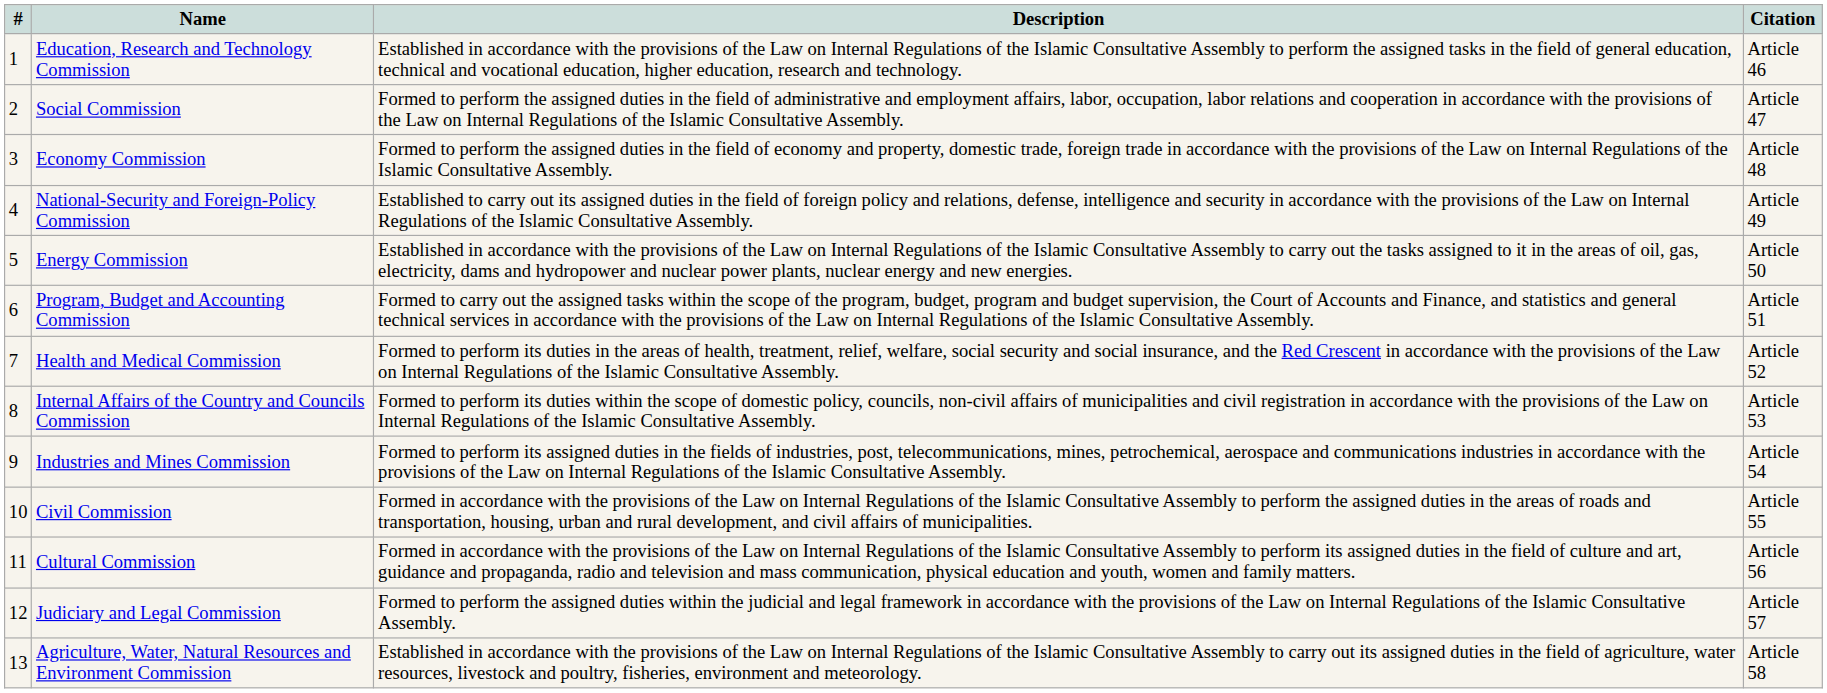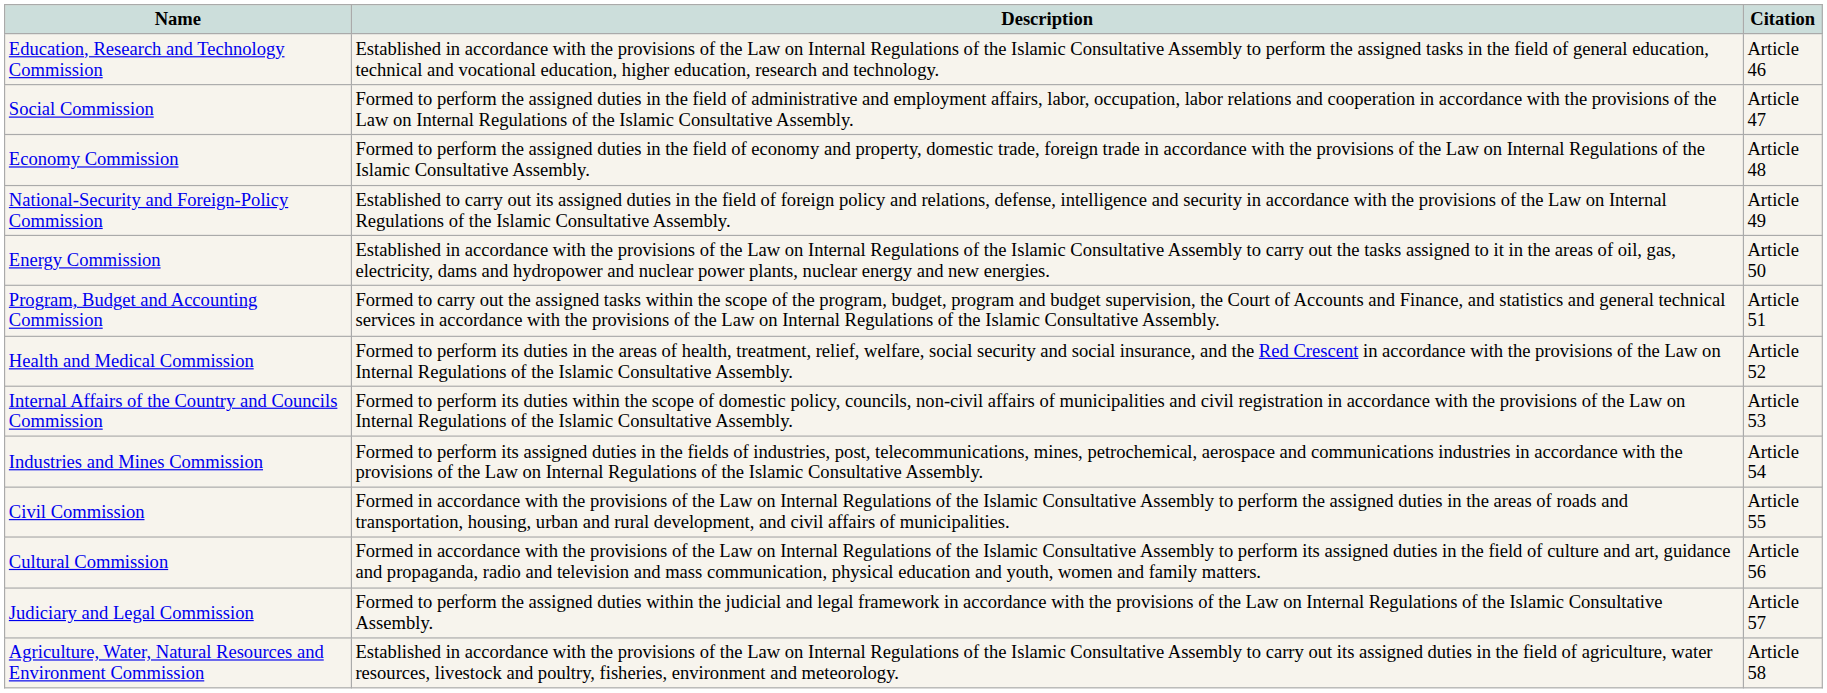- column: # | 1 | 2 | 3 | 4 | 5 | 6 | 7 | 8 | 9 | 10 | 11 | 12 | 13
